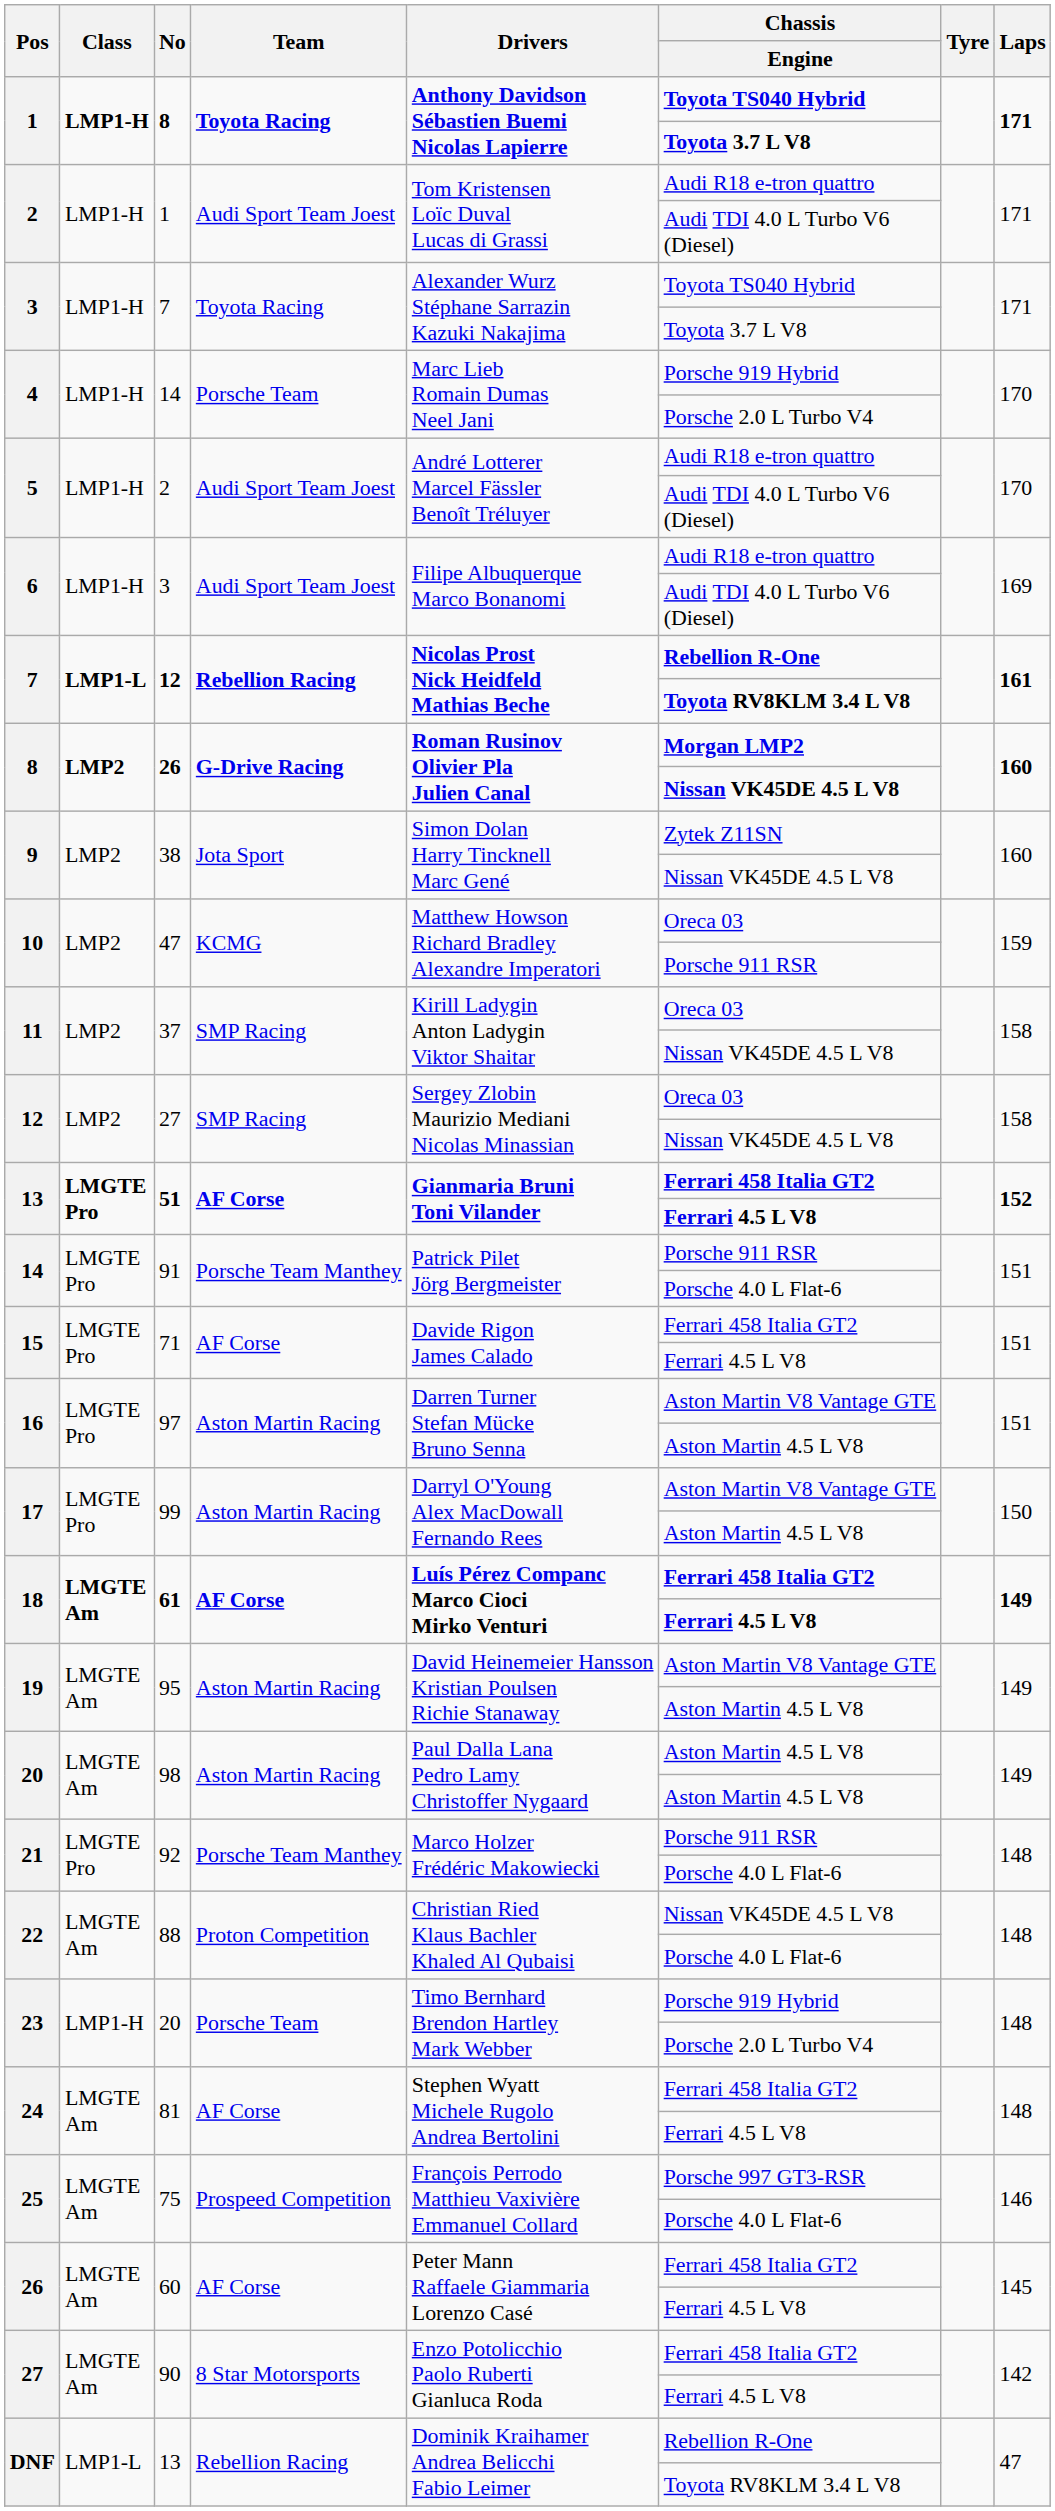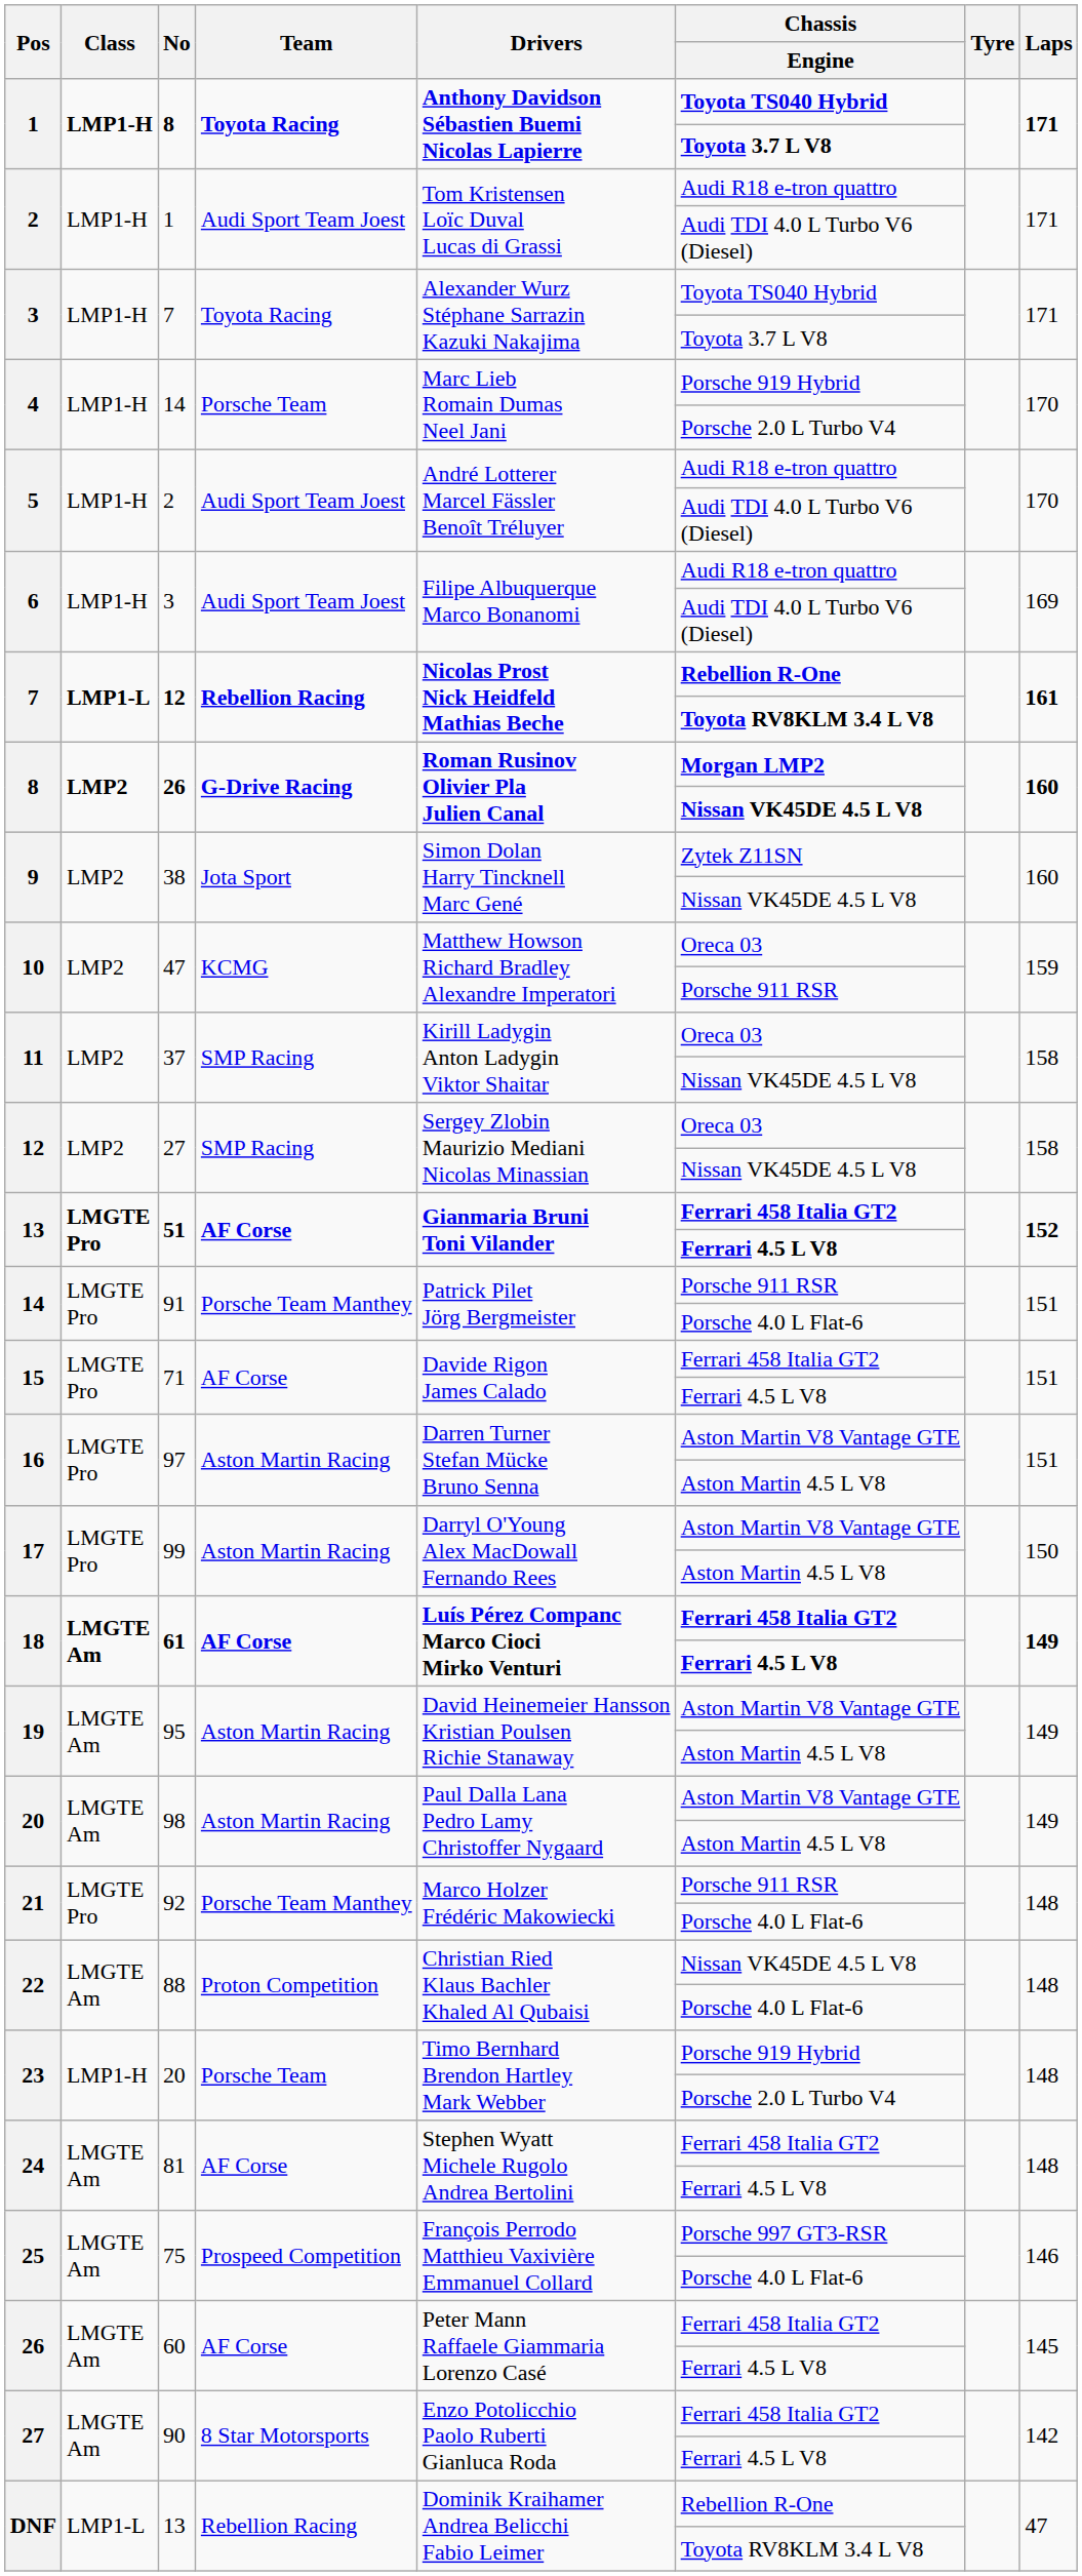row 41 | Chassis / Engine: Aston Martin 4.5 L V8 -> Aston Martin V8 Vantage GTE
